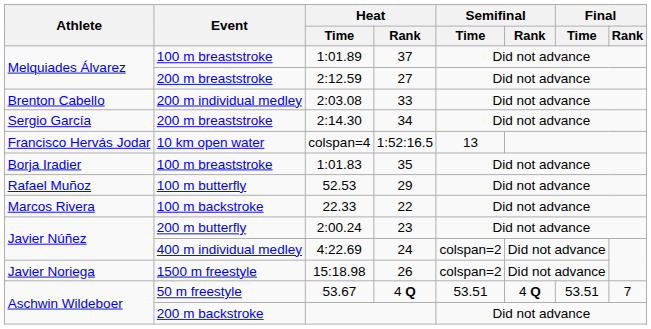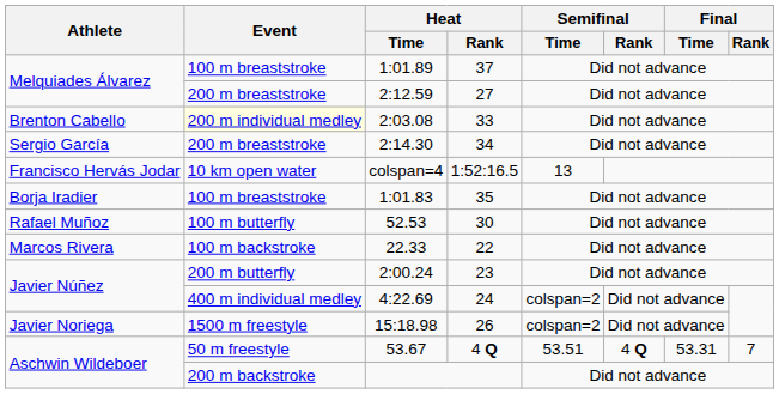2:03.08 | Event: no background -> lightyellow background
52.53 | Heat / Rank: 29 -> 30
53.67 | Final / Time: 53.51 -> 53.31
